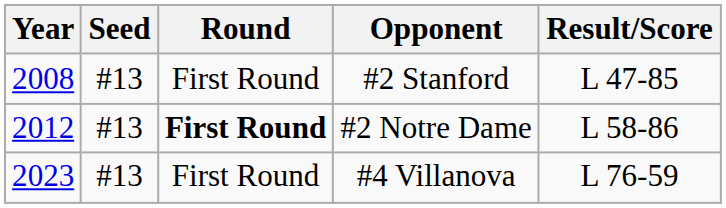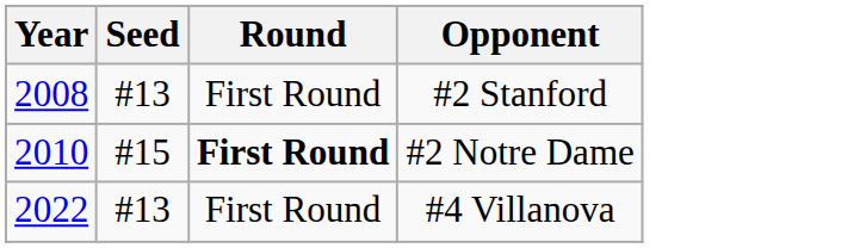- column: Result/Score | L 47-85 | L 58-86 | L 76-59
#2 Notre Dame | Year: 2012 -> 2010
#2 Notre Dame | Seed: #13 -> #15
#4 Villanova | Year: 2023 -> 2022
